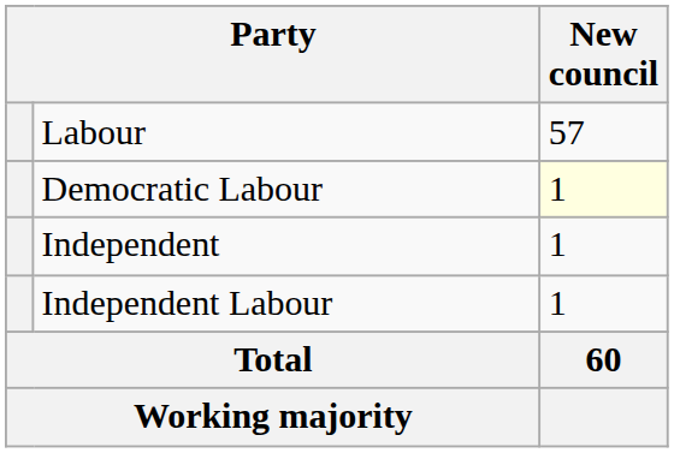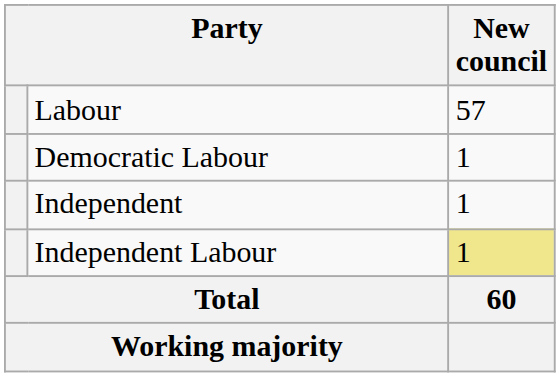Democratic Labour | New council: lightyellow background -> no background
Independent Labour | New council: no background -> khaki background
